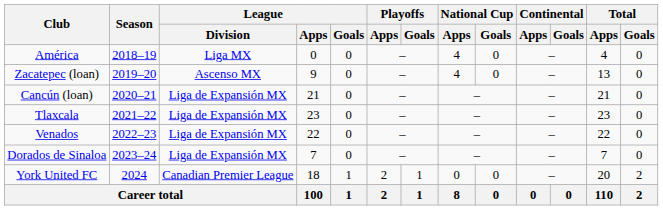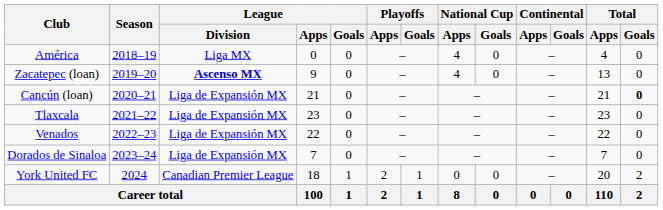Zacatepec (loan) | League / Division: normal -> bold
Cancún (loan) | Total / Goals: normal -> bold
